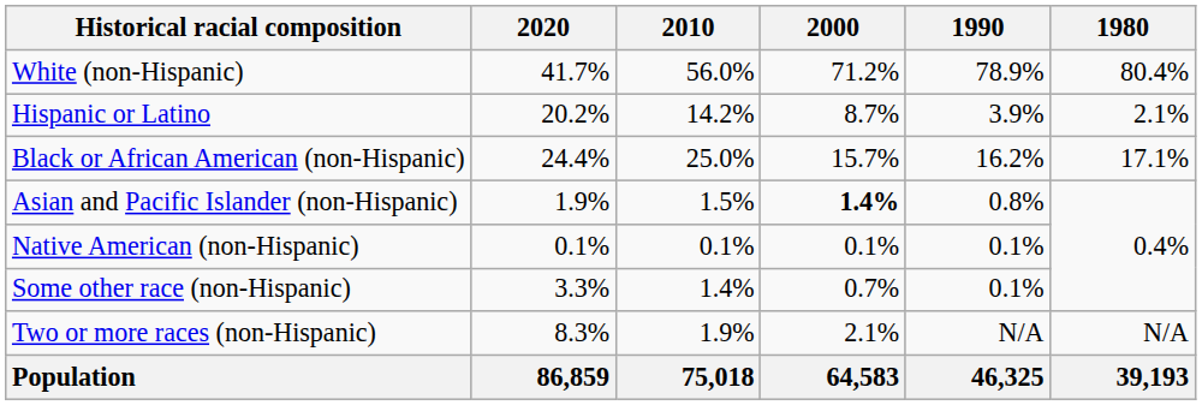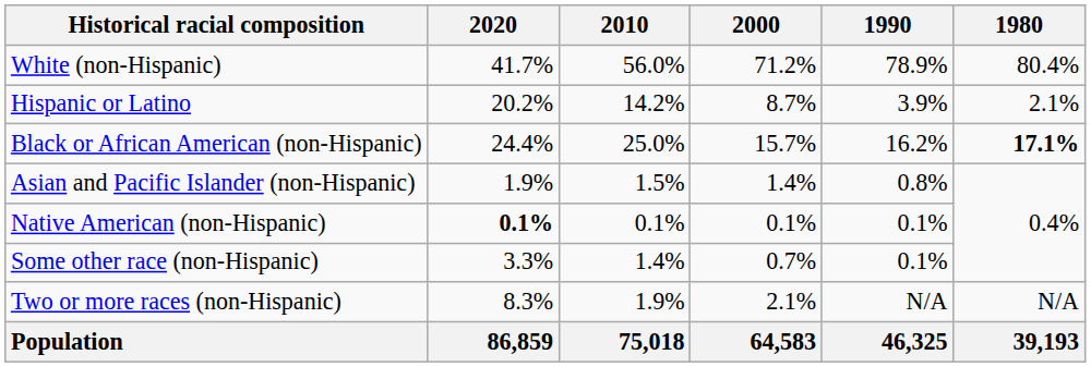Black or African American (non-Hispanic) | 1980: normal -> bold
Asian and Pacific Islander (non-Hispanic) | 2000: bold -> normal
Native American (non-Hispanic) | 2020: normal -> bold
